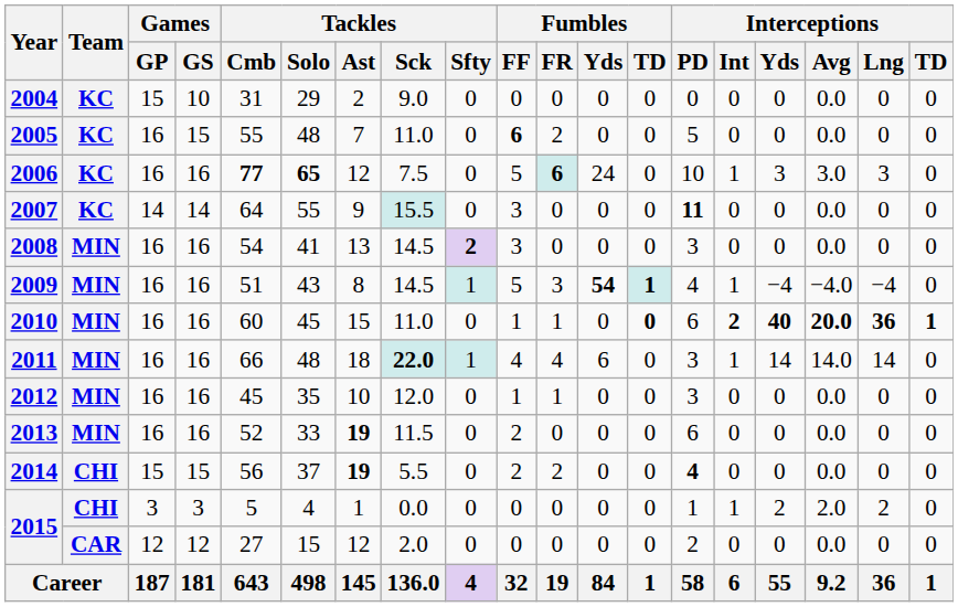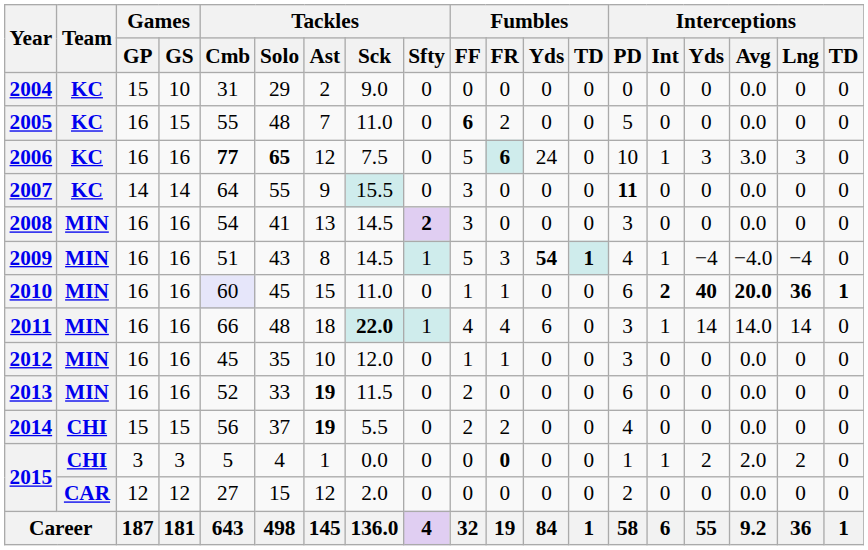2010 | Tackles / Cmb: no background -> lavender background
2010 | Fumbles / TD: bold -> normal
2014 | Interceptions / PD: bold -> normal
2015 / 3 | Fumbles / FR: normal -> bold
